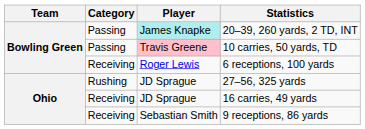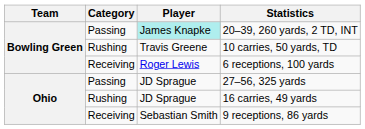10 carries, 50 yards, TD | Category: Passing -> Rushing
10 carries, 50 yards, TD | Player: pink background -> no background
27–56, 325 yards | Category: Rushing -> Passing
16 carries, 49 yards | Category: Receiving -> Rushing
